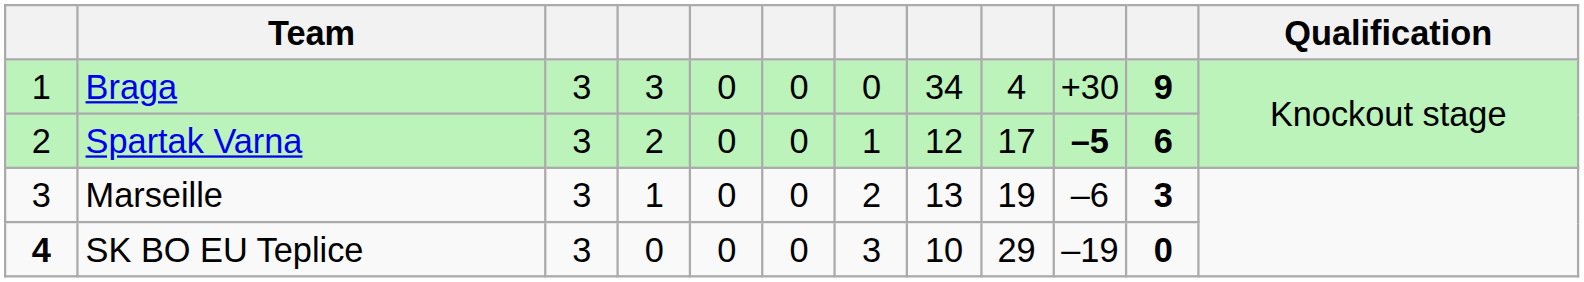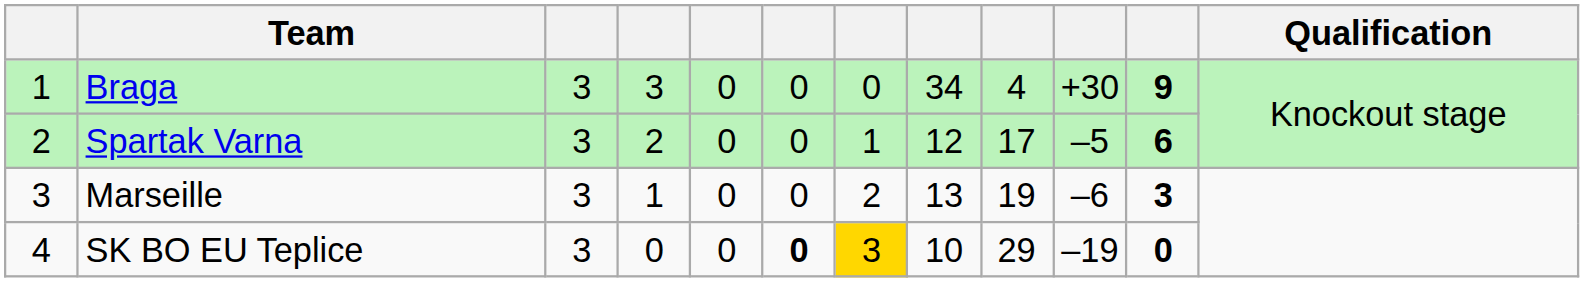Spartak Varna | column 10: bold -> normal
SK BO EU Teplice | column 1: bold -> normal
SK BO EU Teplice | column 6: normal -> bold
SK BO EU Teplice | column 7: no background -> gold background
